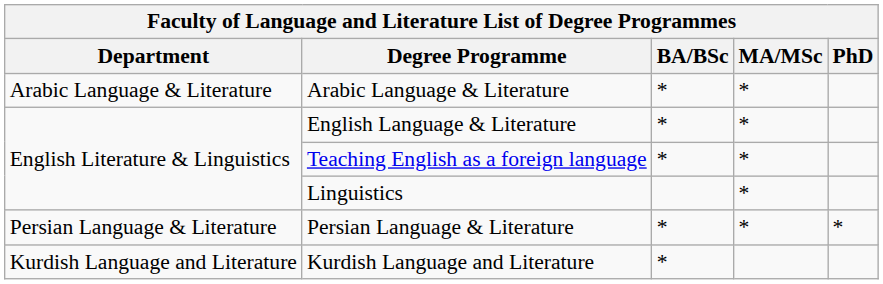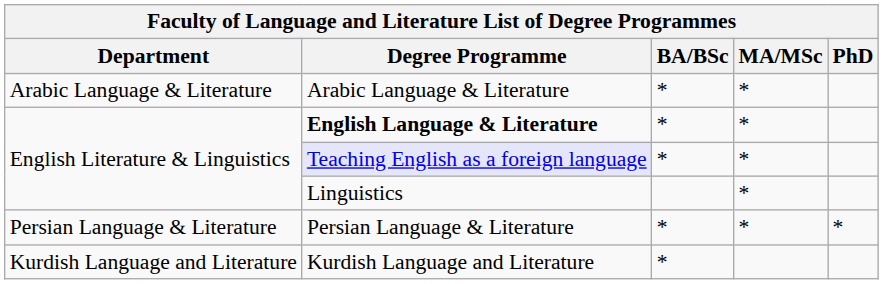English Language & Literature | Degree Programme: normal -> bold
Teaching English as a foreign language | Degree Programme: no background -> lavender background
